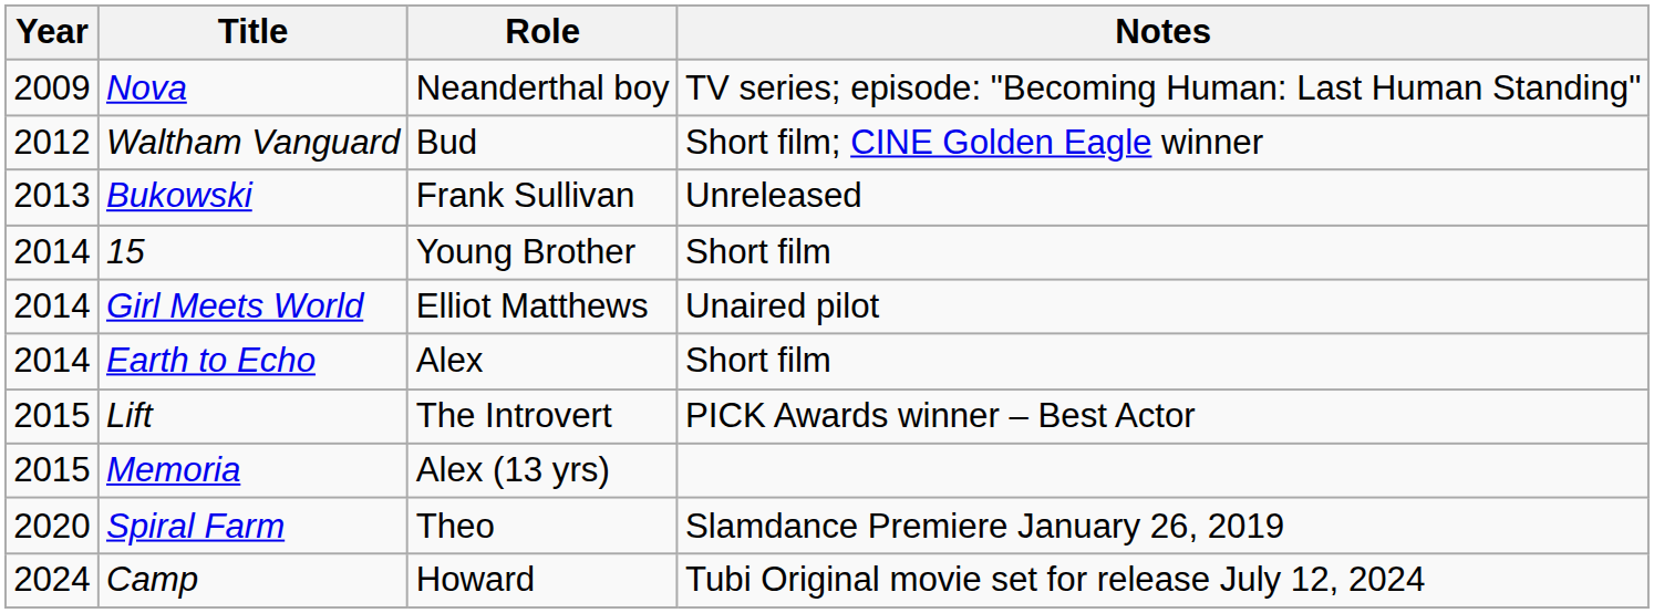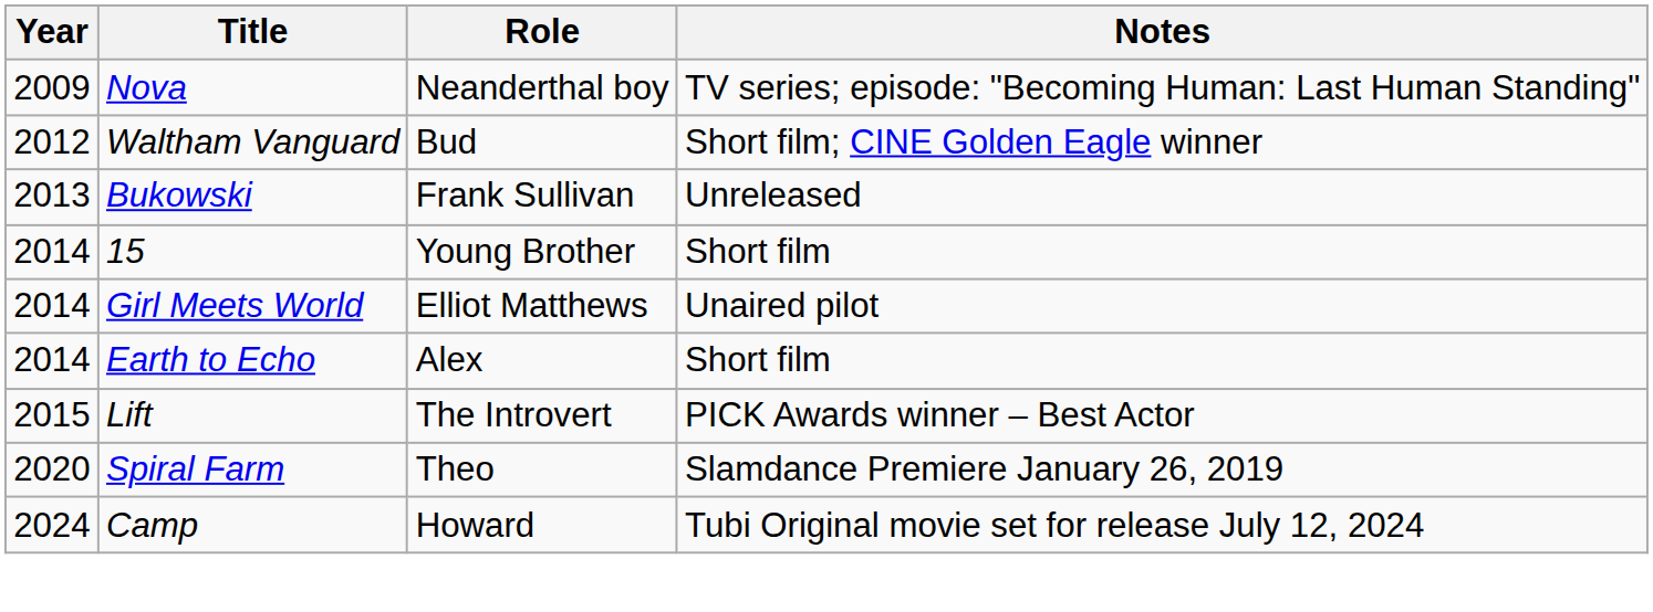- row: 2015 | Memoria | Alex (13 yrs)
